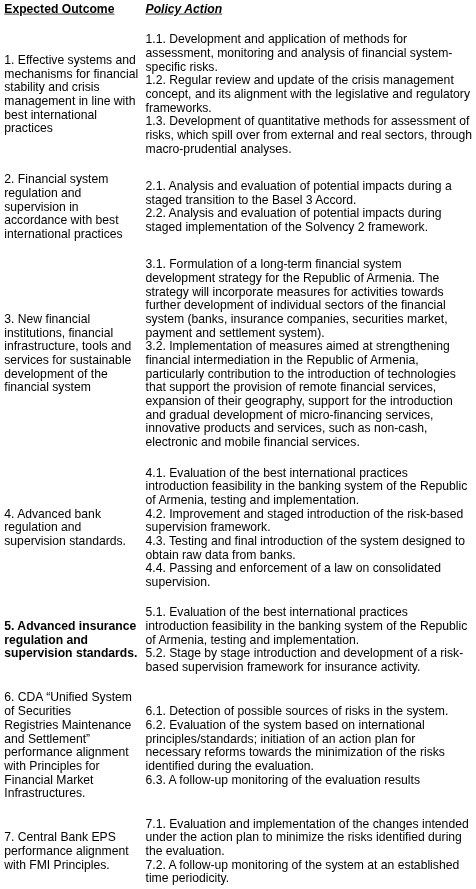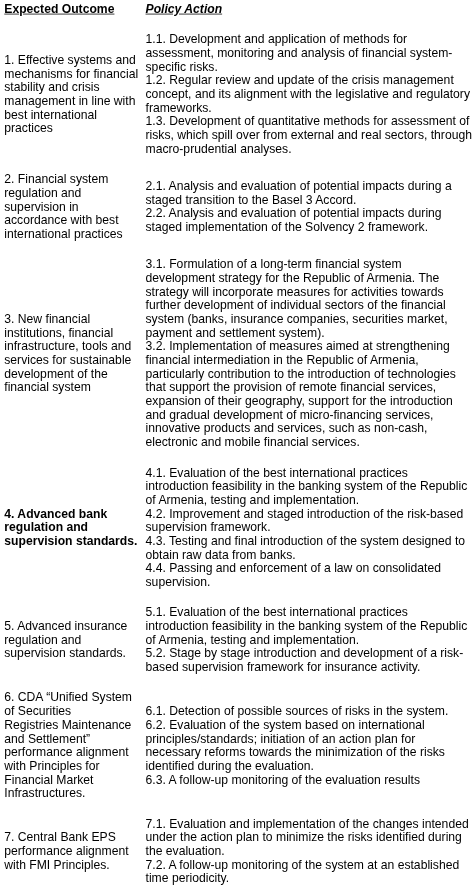4. Advanced bank regulation and supervision standards. | Expected Outcome: normal -> bold
5. Advanced insurance regulation and supervision standards. | Expected Outcome: bold -> normal
